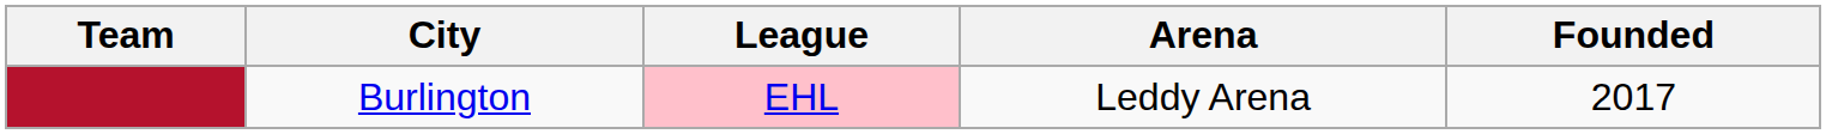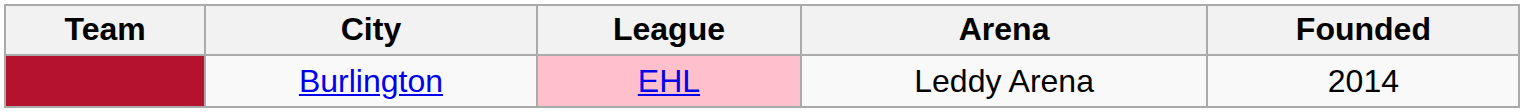Burlington | Founded: 2017 -> 2014
